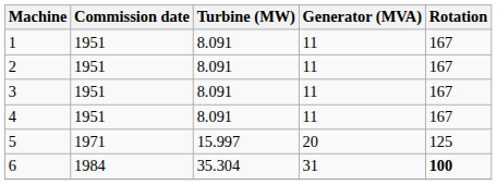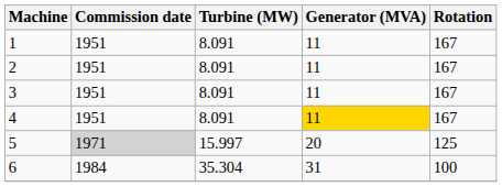4 | Generator (MVA): no background -> gold background
5 | Commission date: no background -> lightgrey background
6 | Rotation: bold -> normal
